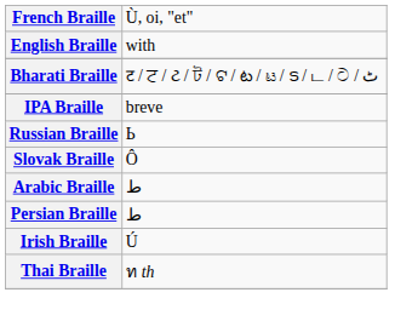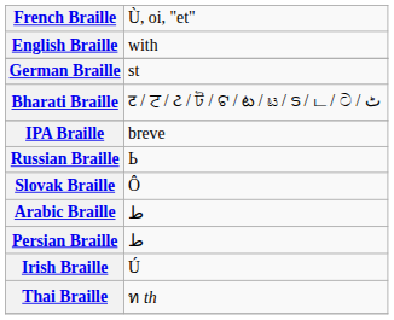+ row: German Braille | st
